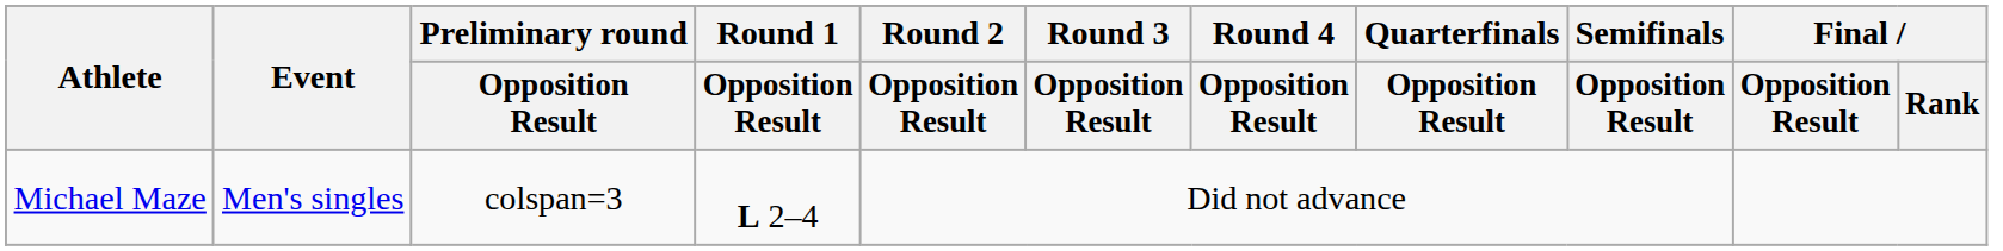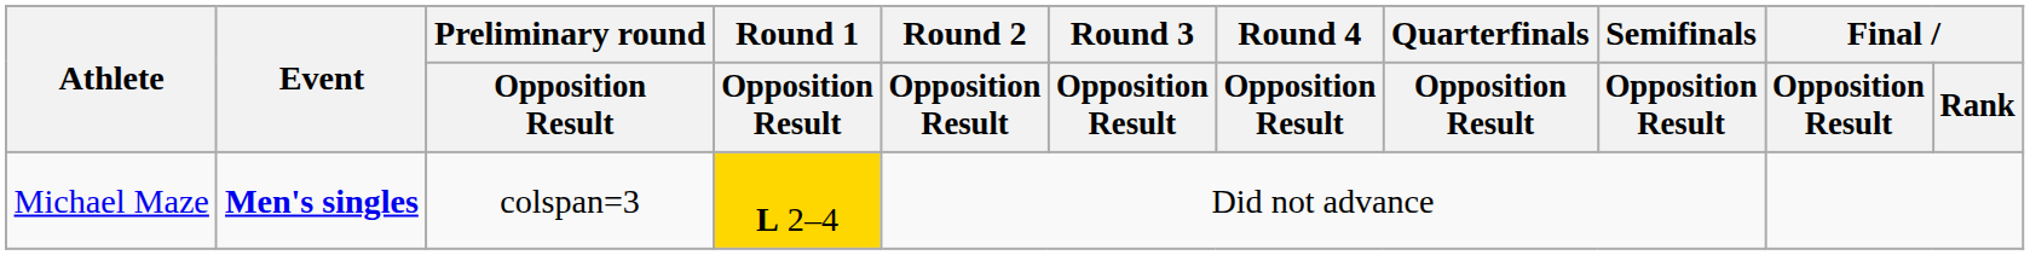Michael Maze | Event: normal -> bold
Michael Maze | Round 1 / Opposition Result: no background -> gold background
